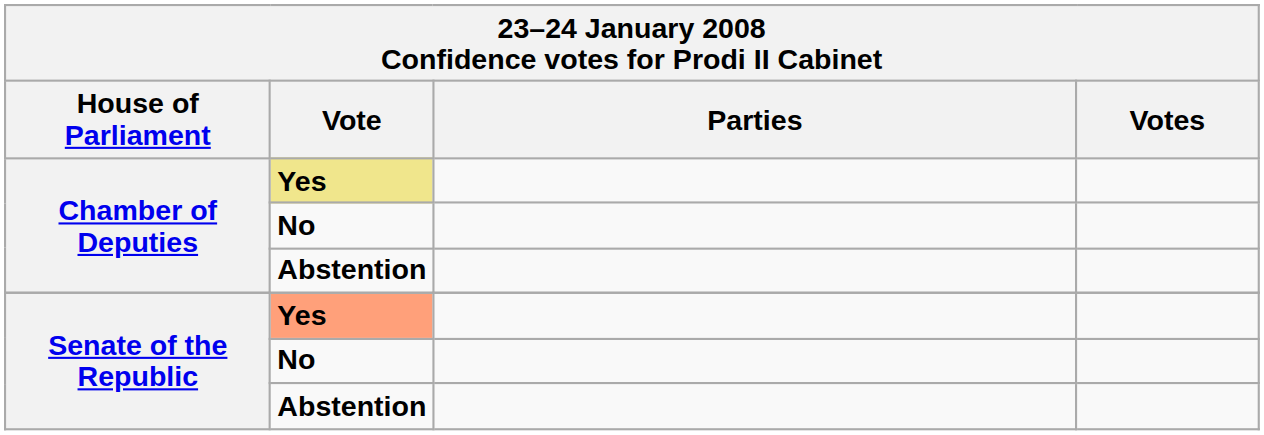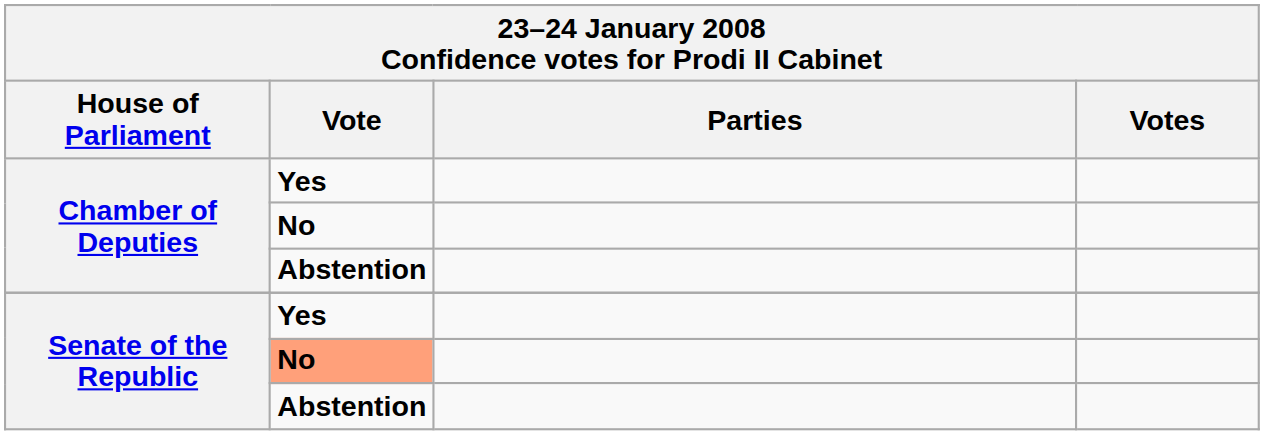Chamber of Deputies / Yes | Vote: khaki background -> no background
Senate of the Republic / Yes | Vote: lightsalmon background -> no background
Senate of the Republic / No | Vote: no background -> lightsalmon background
